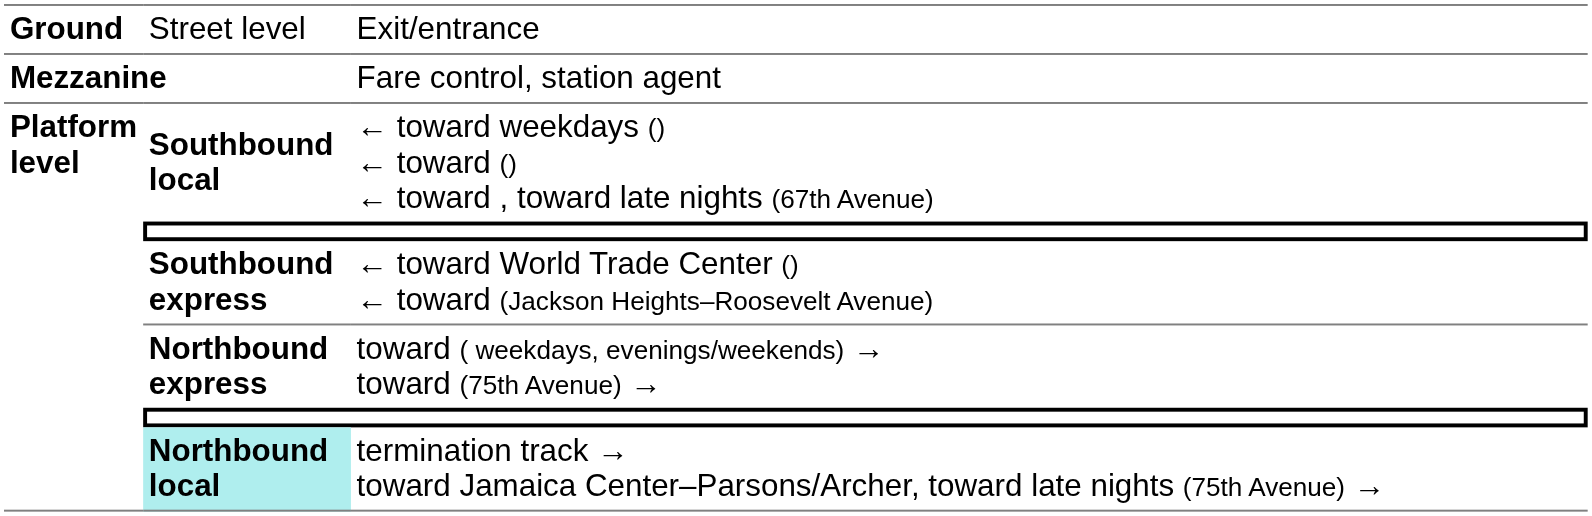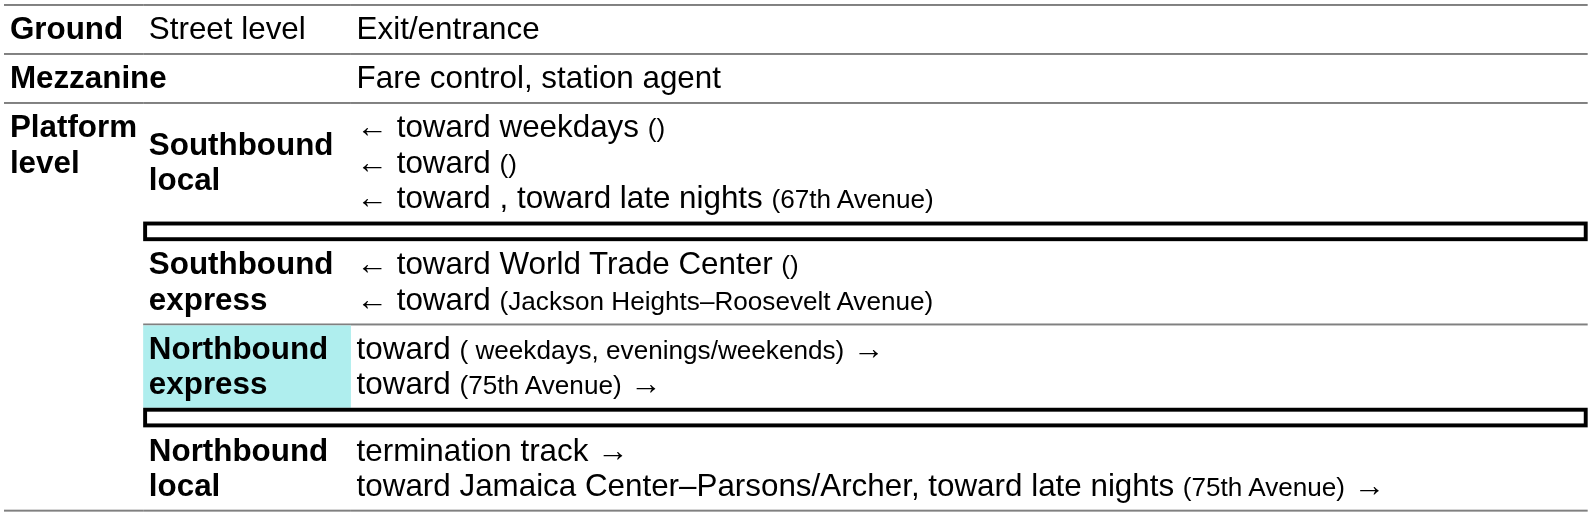Northbound express | column 2: no background -> paleturquoise background
Northbound local | column 2: paleturquoise background -> no background
